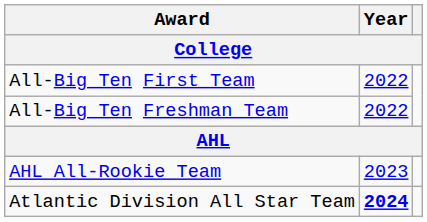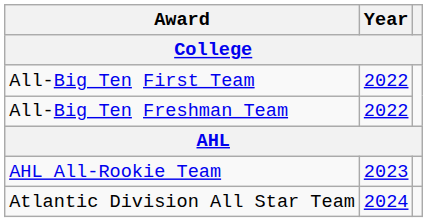row 7 | Year: bold -> normal
